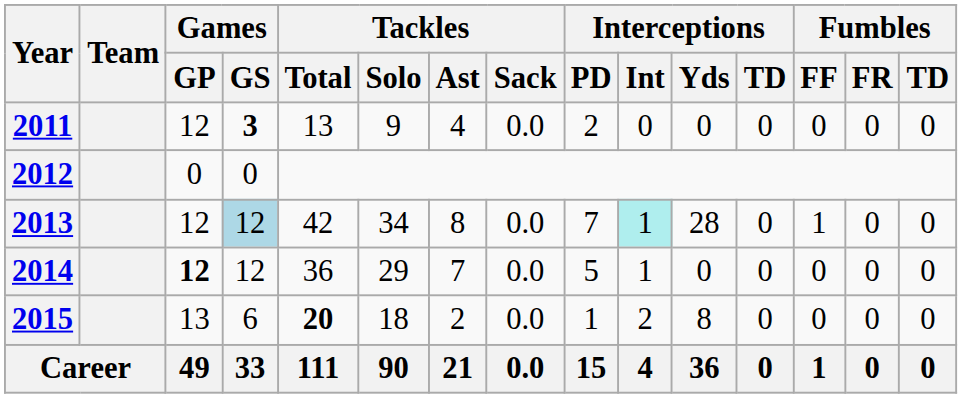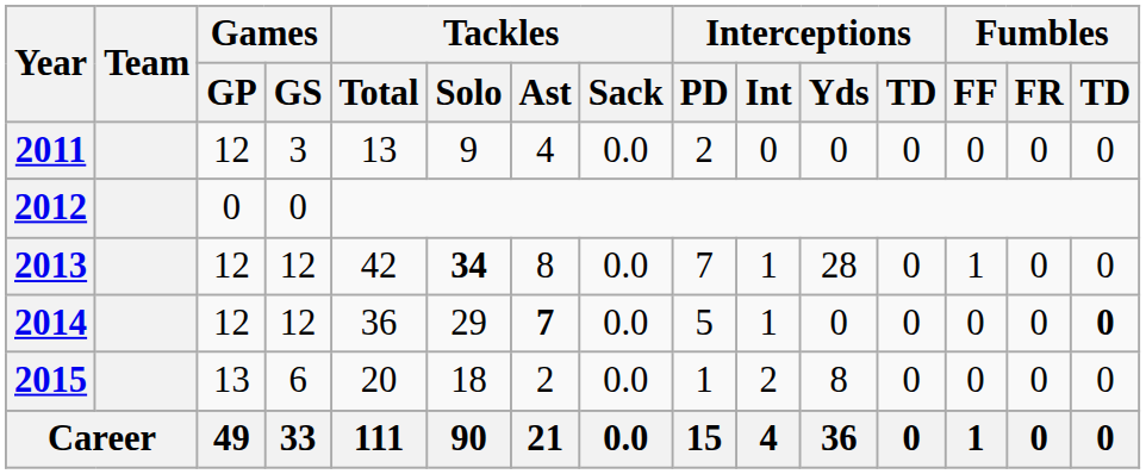2011 | Games / GS: bold -> normal
2013 | Games / GS: lightblue background -> no background
2013 | Tackles / Solo: normal -> bold
2013 | Interceptions / Int: paleturquoise background -> no background
2014 | Games / GP: bold -> normal
2014 | Tackles / Ast: normal -> bold
2014 | Fumbles / TD: normal -> bold
2015 | Tackles / Total: bold -> normal
